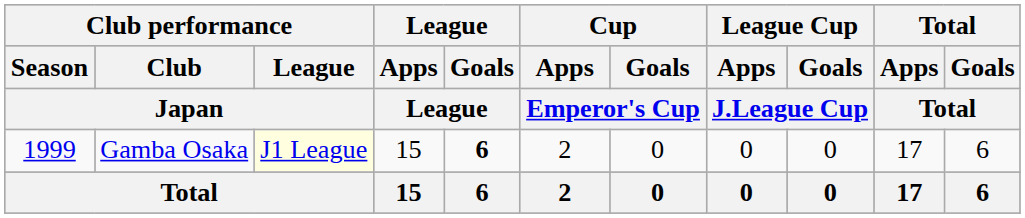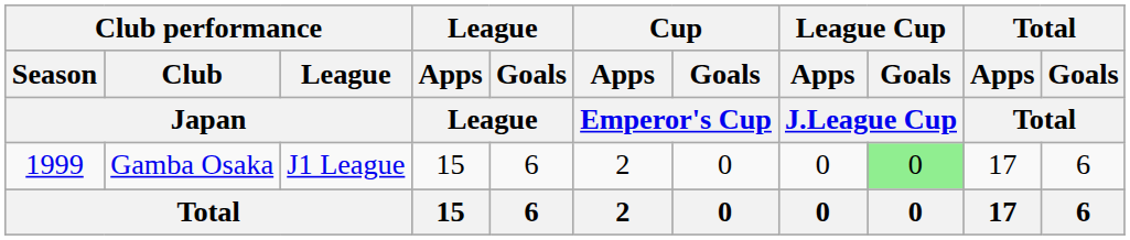Gamba Osaka | Club performance / League / Japan: lightyellow background -> no background
Gamba Osaka | League / Goals / League: bold -> normal
Gamba Osaka | League Cup / Goals / J.League Cup: no background -> lightgreen background
